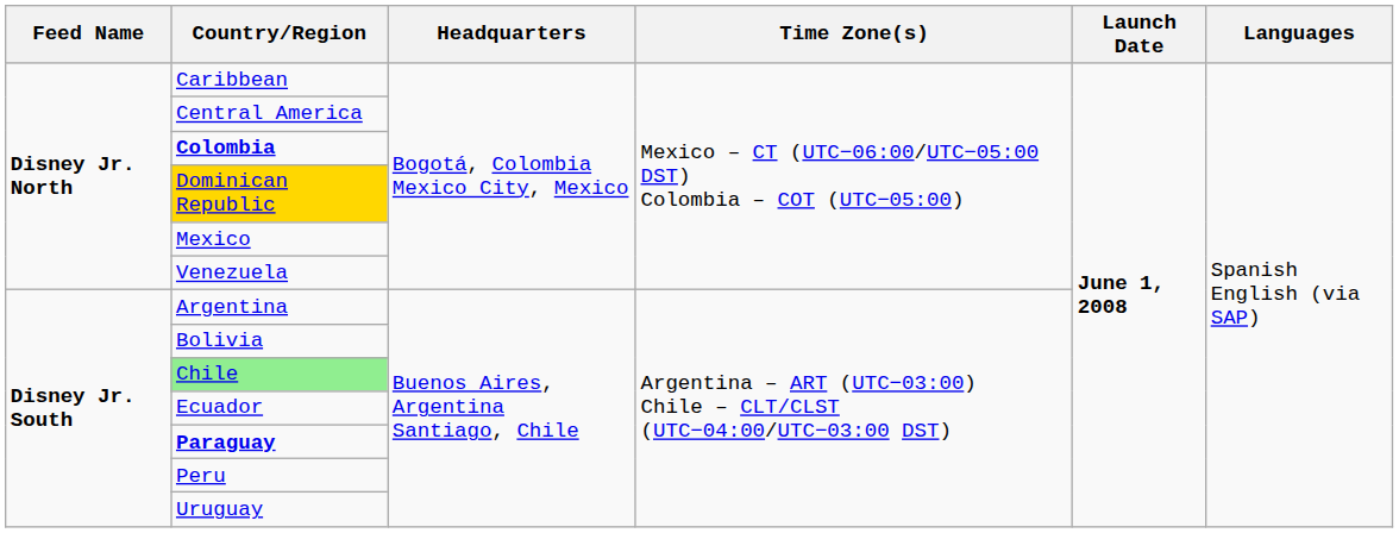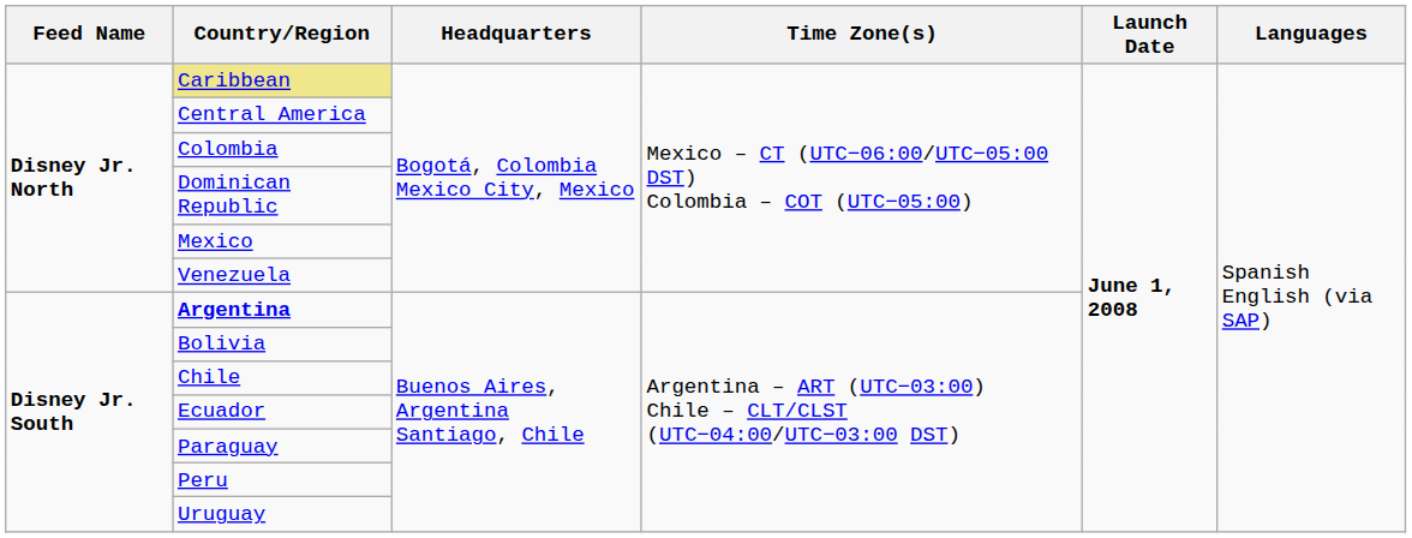Caribbean | Country/Region: no background -> khaki background
Colombia | Country/Region: bold -> normal
Dominican Republic | Country/Region: gold background -> no background
Argentina | Country/Region: normal -> bold
Chile | Country/Region: lightgreen background -> no background
Paraguay | Country/Region: bold -> normal
